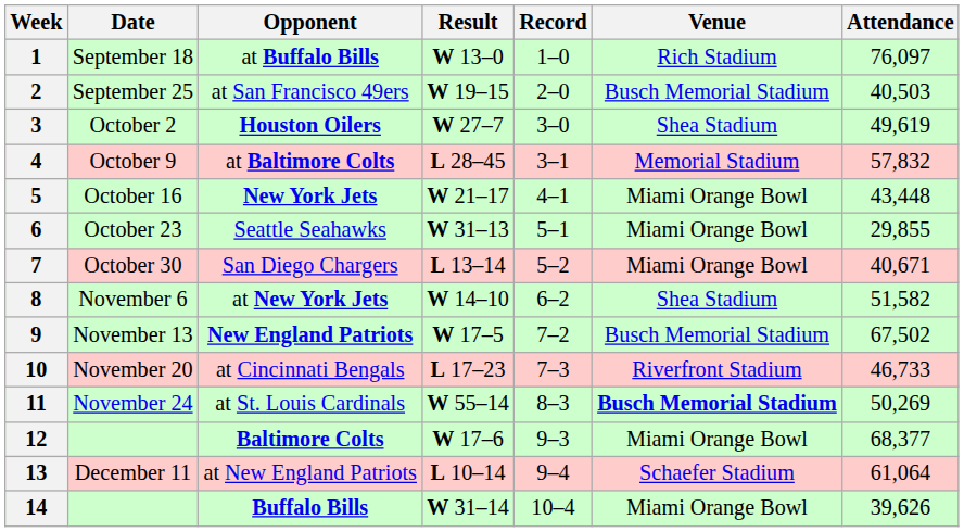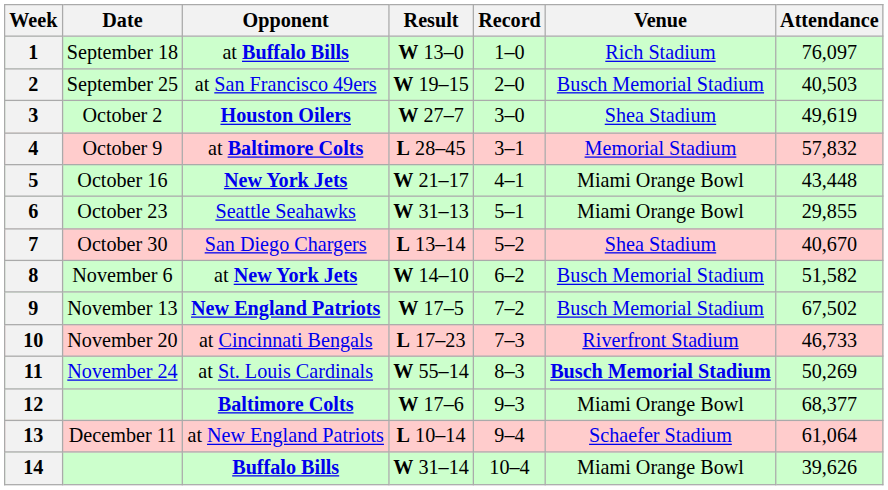7 | Venue: Miami Orange Bowl -> Shea Stadium
7 | Attendance: 40,671 -> 40,670
8 | Venue: Shea Stadium -> Busch Memorial Stadium
